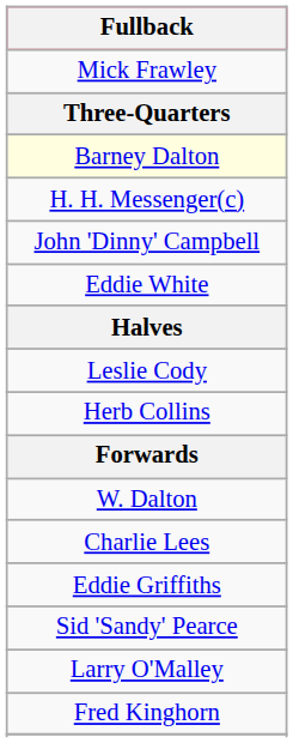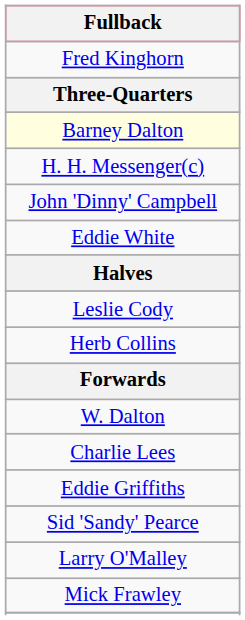row 2 | column 1: Mick Frawley -> Fred Kinghorn
row 17 | column 1: Fred Kinghorn -> Mick Frawley
